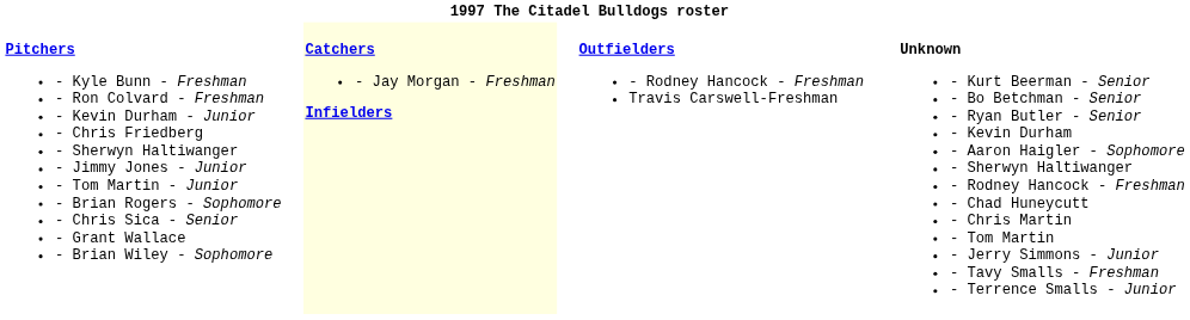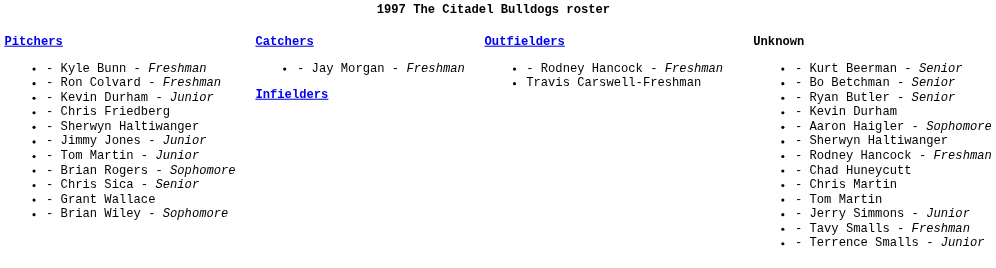row 2 | column 2: lightyellow background -> no background
